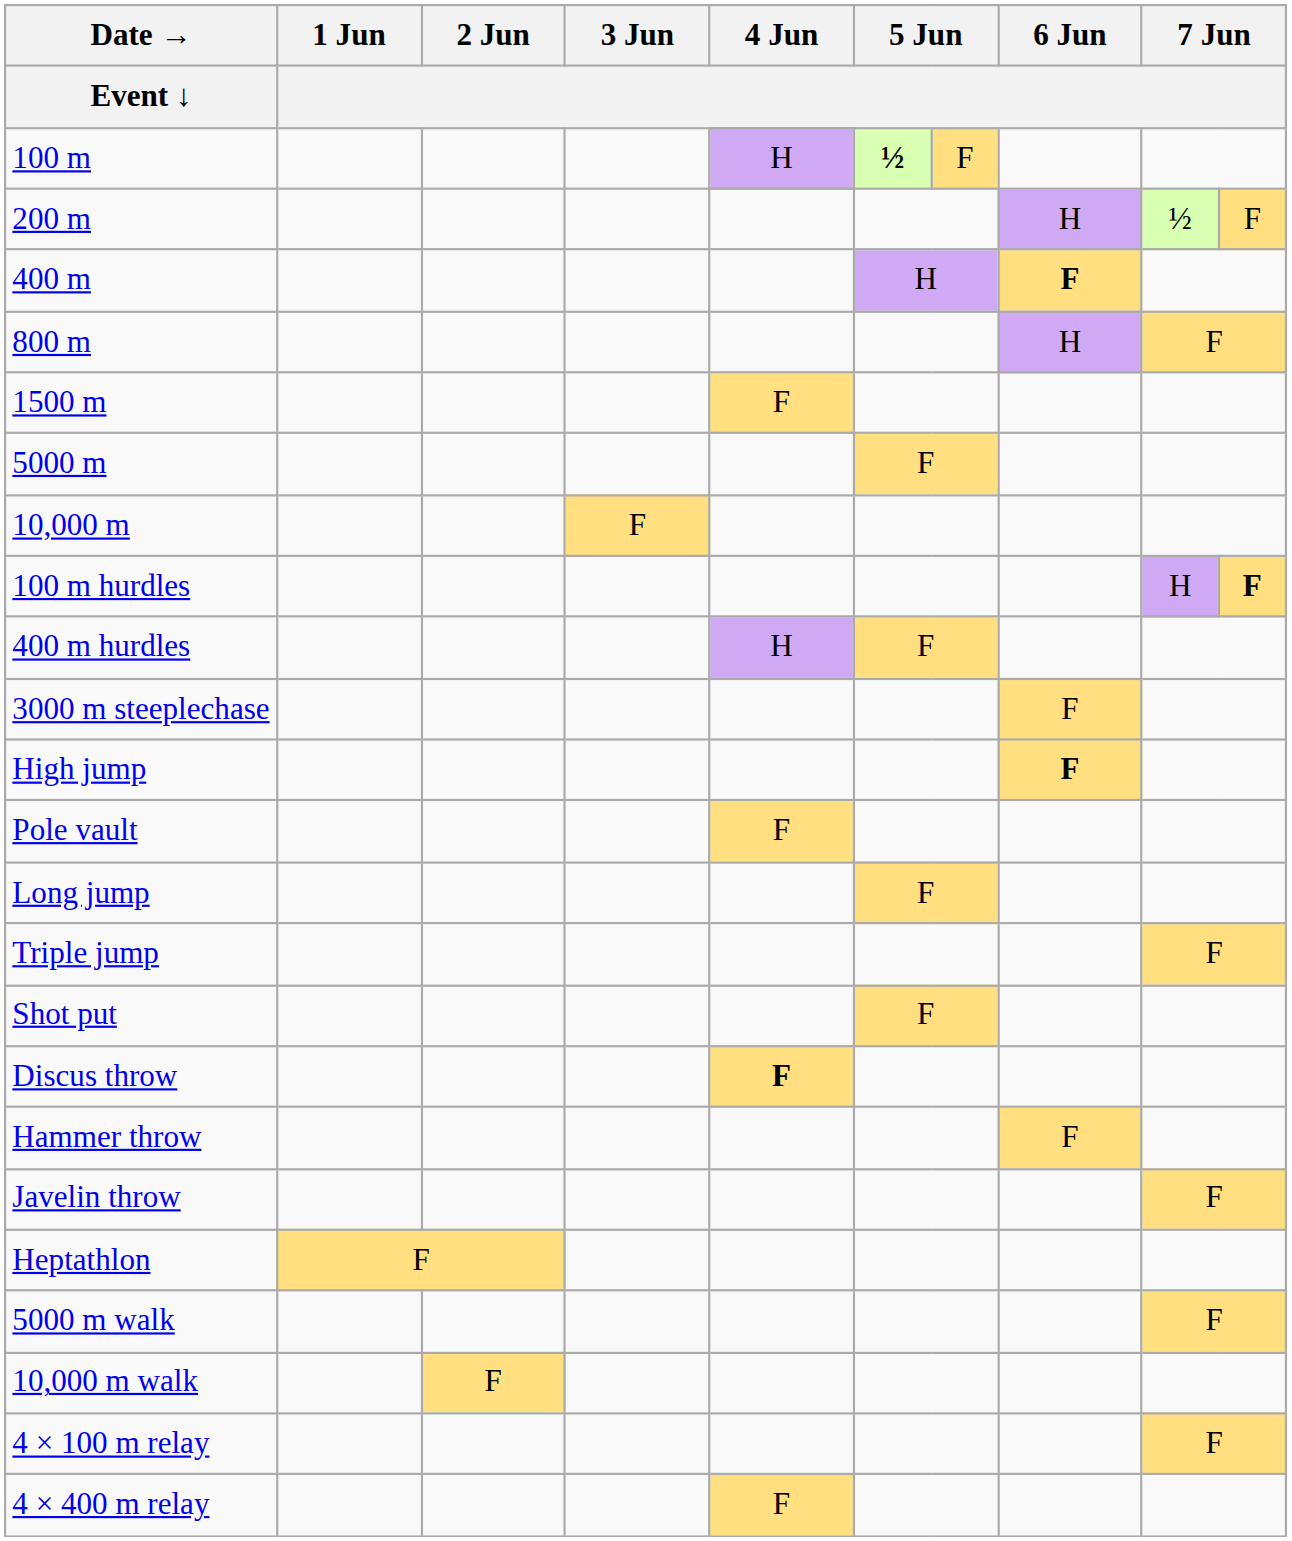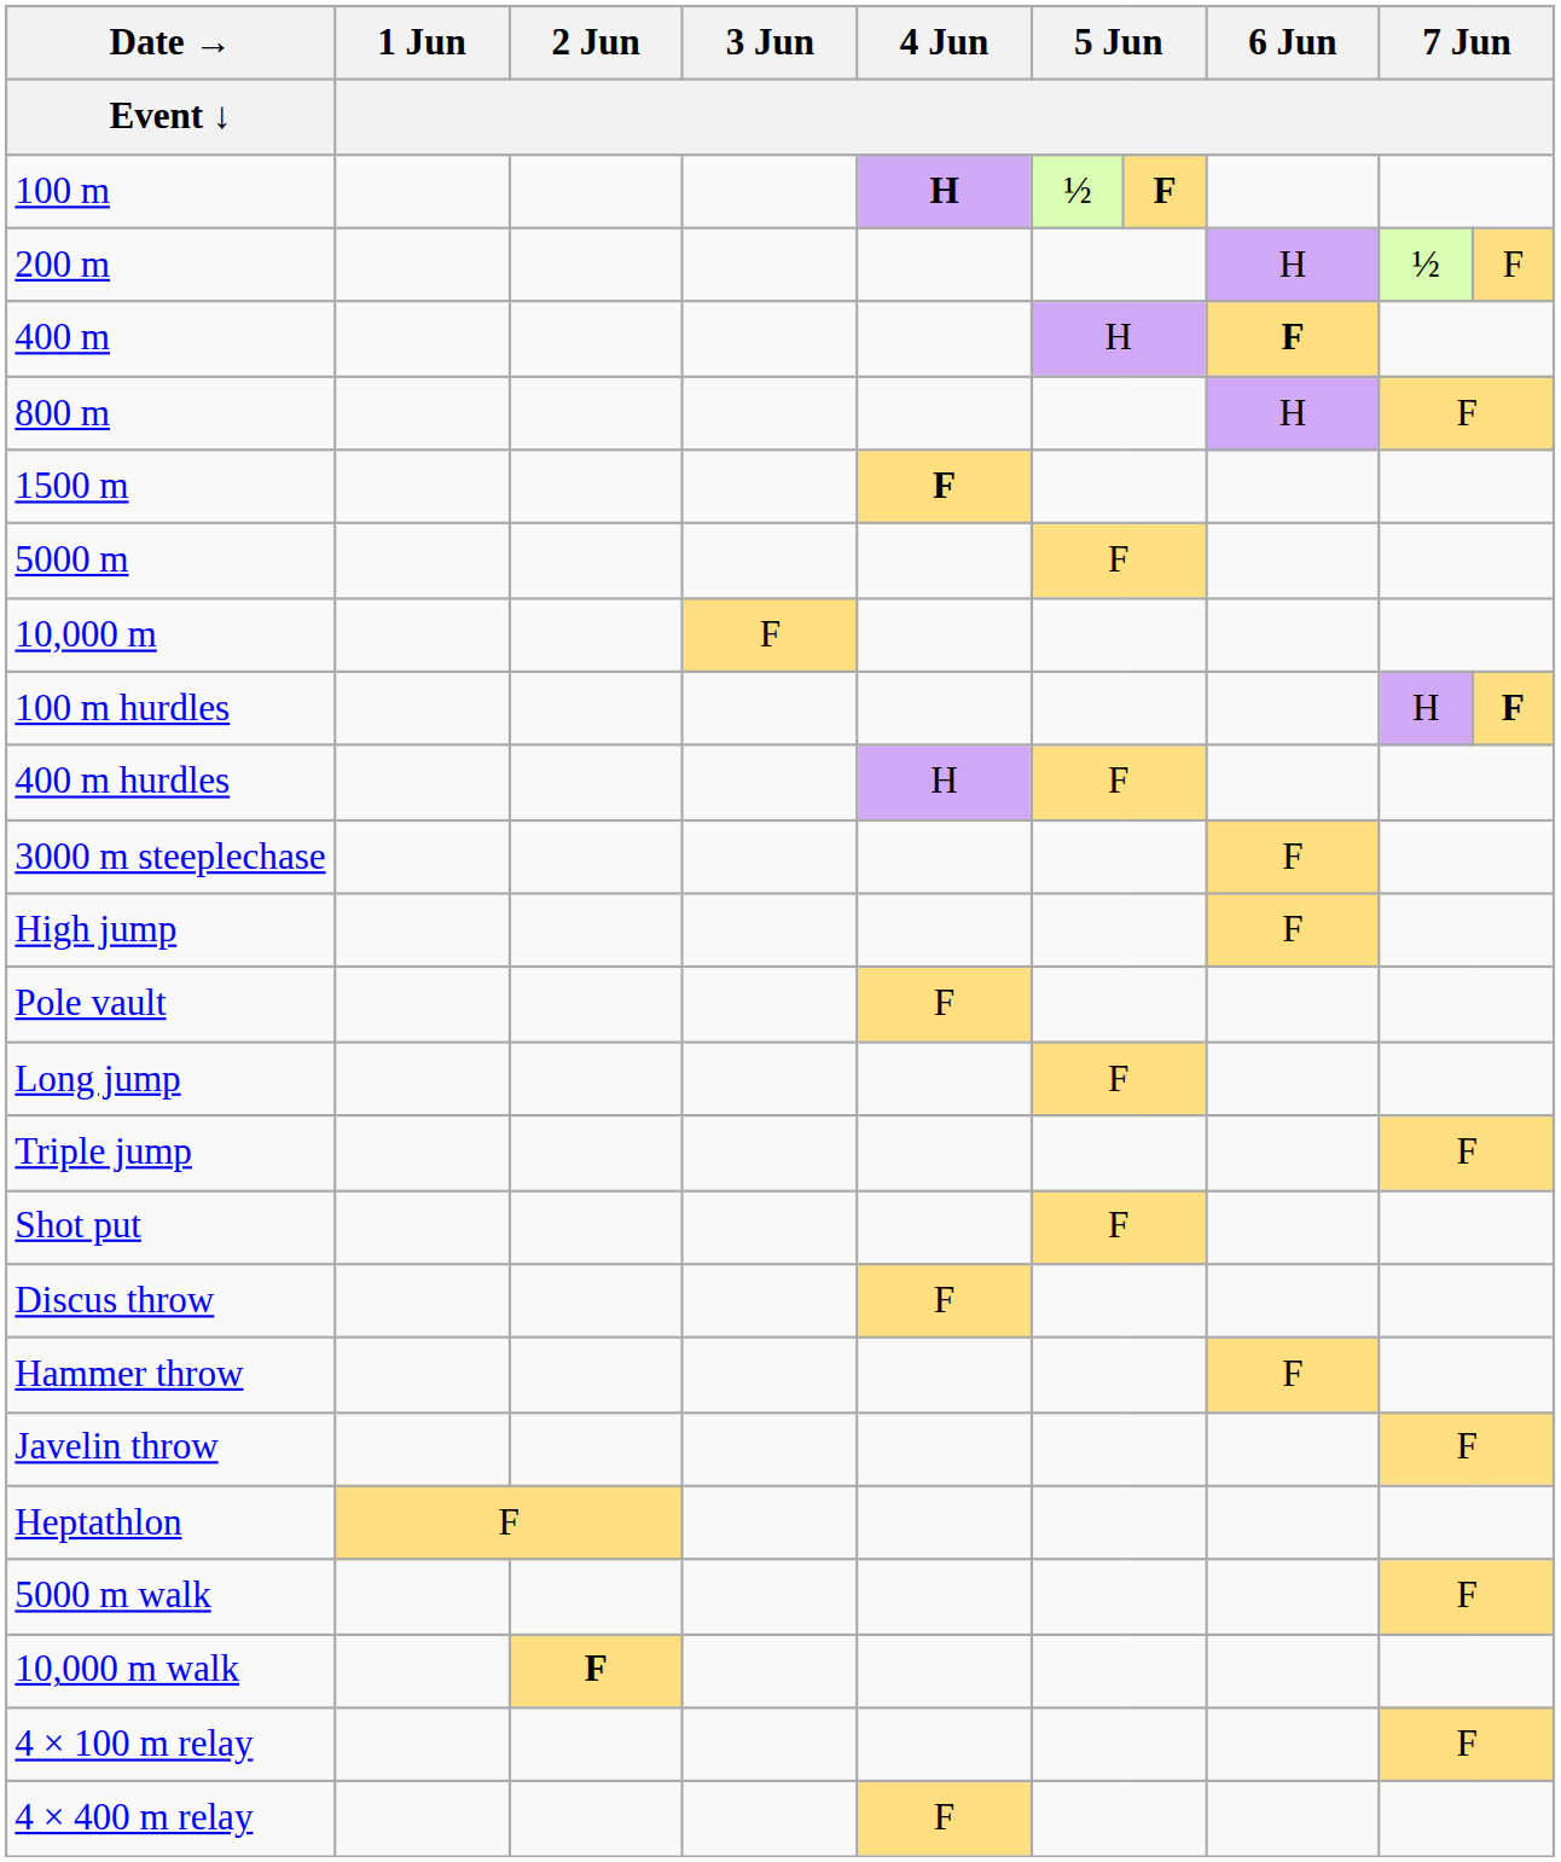100 m | 4 Jun: normal -> bold
100 m | column 6: bold -> normal
100 m | column 7: normal -> bold
1500 m | 4 Jun: normal -> bold
High jump | 6 Jun: bold -> normal
Discus throw | 4 Jun: bold -> normal
10,000 m walk | 2 Jun: normal -> bold
